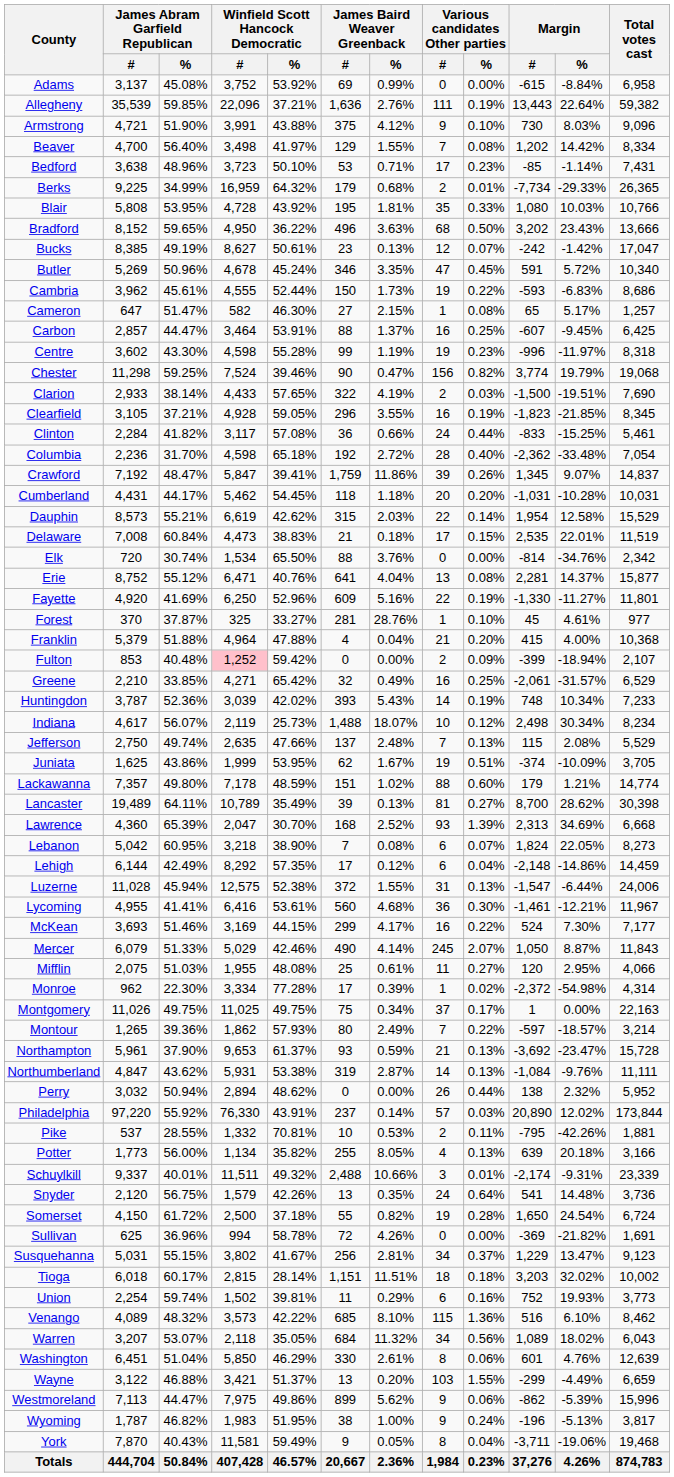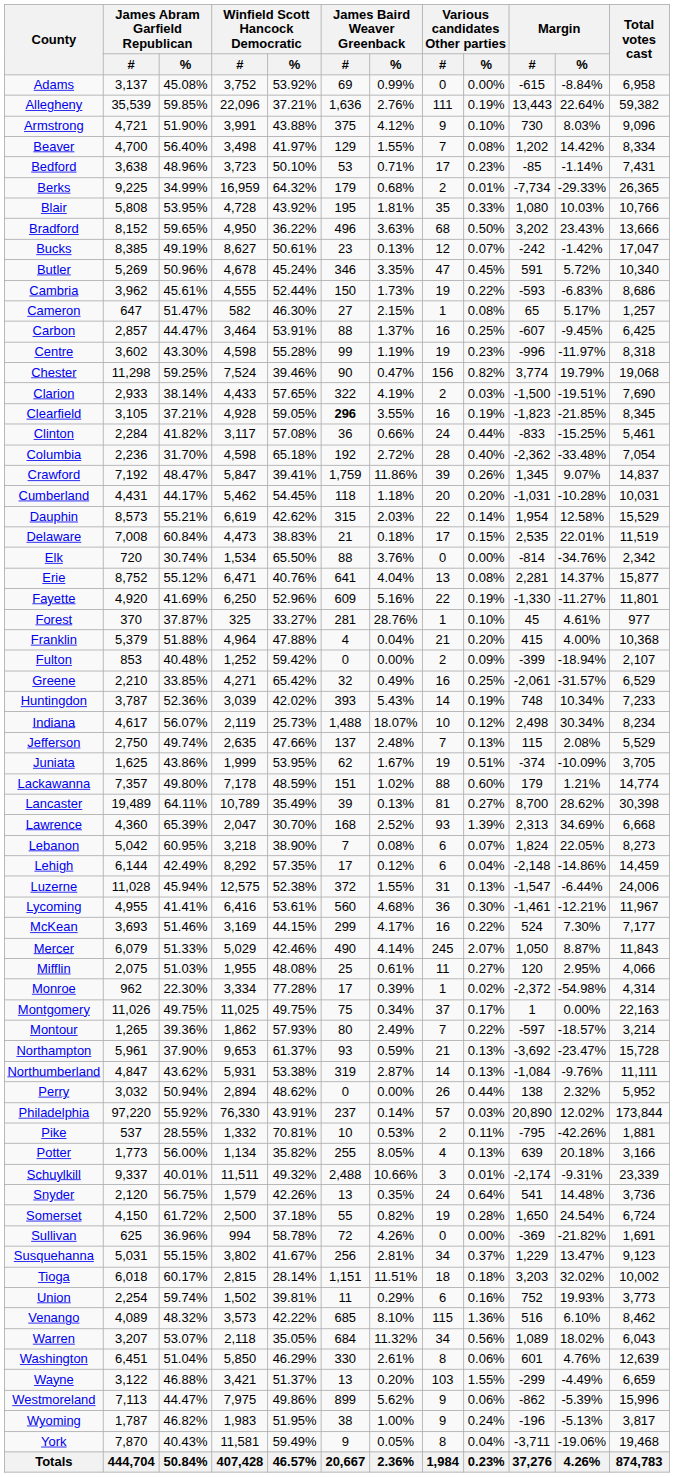Clearfield | James Baird Weaver Greenback / #: normal -> bold
Fulton | Winfield Scott Hancock Democratic / #: pink background -> no background
